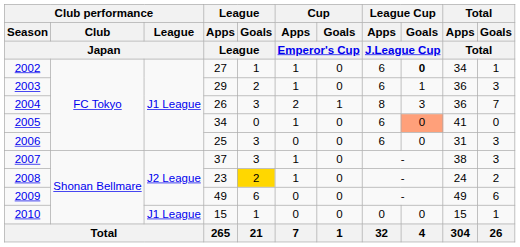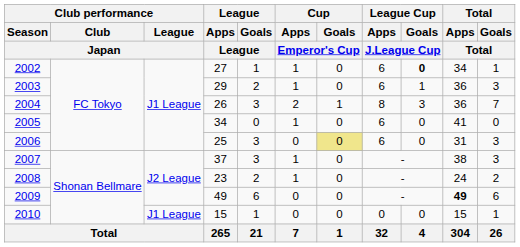2005 | League Cup / Goals / J.League Cup: lightsalmon background -> no background
2006 | Cup / Goals / Emperor's Cup: no background -> khaki background
2008 | League / Goals / League: gold background -> no background
2009 | Total / Apps / Total: normal -> bold
